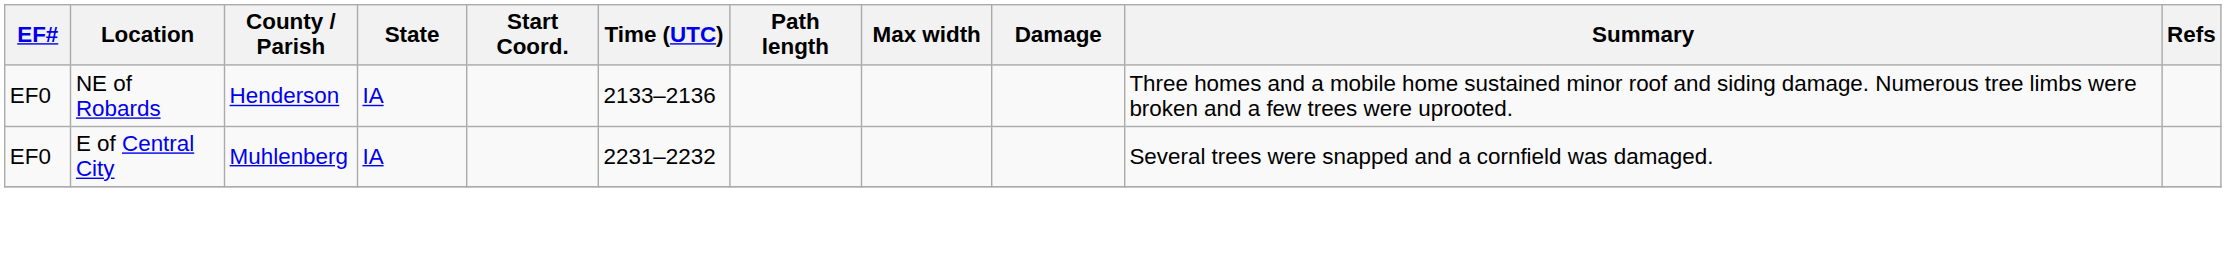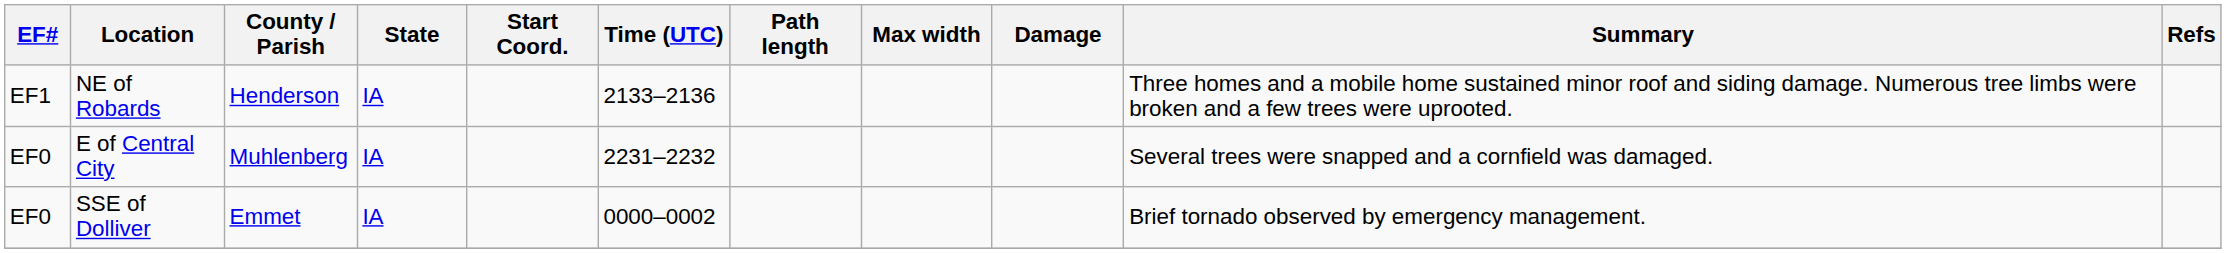NE of Robards | EF#: EF0 -> EF1
+ row: EF0 | SSE of Dolliver | Emmet | IA | 0000–0002 | Brief tornado observed by emergency management.
